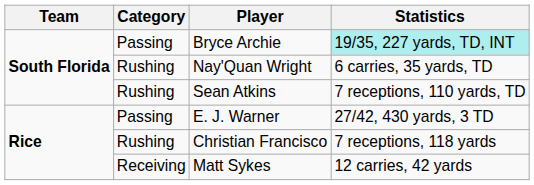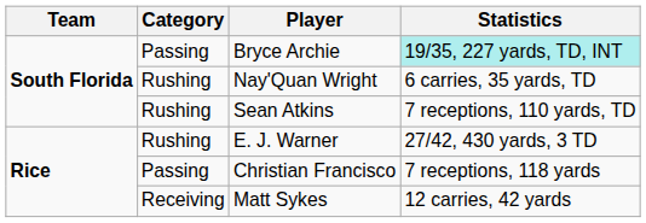E. J. Warner | Category: Passing -> Rushing
Christian Francisco | Category: Rushing -> Passing
